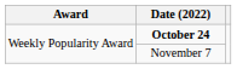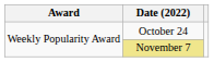October 24 | Date (2022): bold -> normal
November 7 | Date (2022): no background -> khaki background
